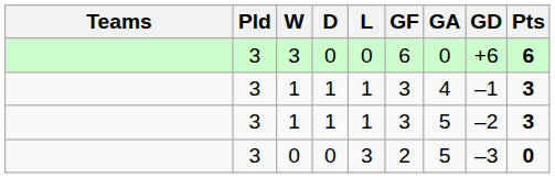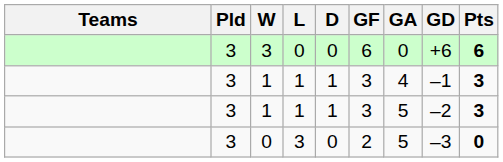columns swapped: D <-> L
